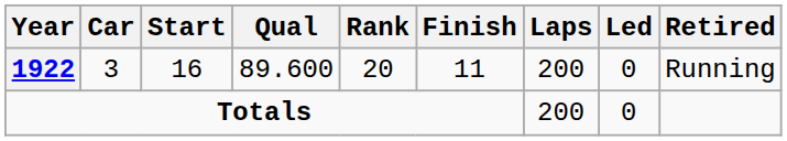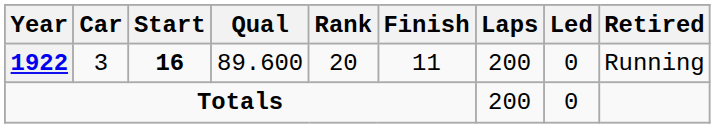1922 | Start: normal -> bold
